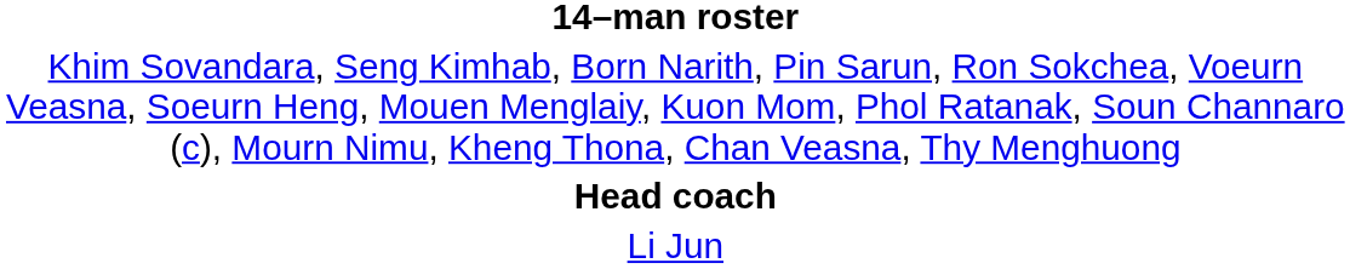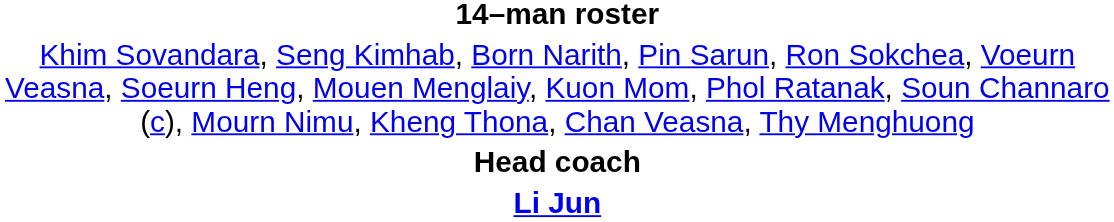row 4 | column 1: normal -> bold
